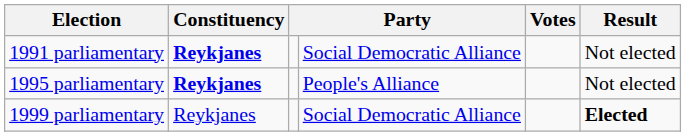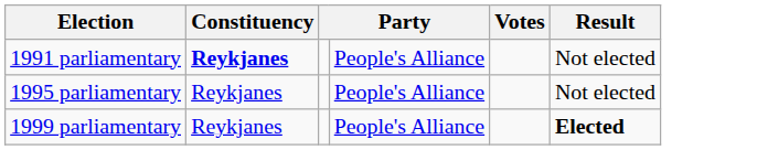1991 parliamentary | column 4: Social Democratic Alliance -> People's Alliance
1995 parliamentary | Constituency: bold -> normal
1999 parliamentary | column 4: Social Democratic Alliance -> People's Alliance
